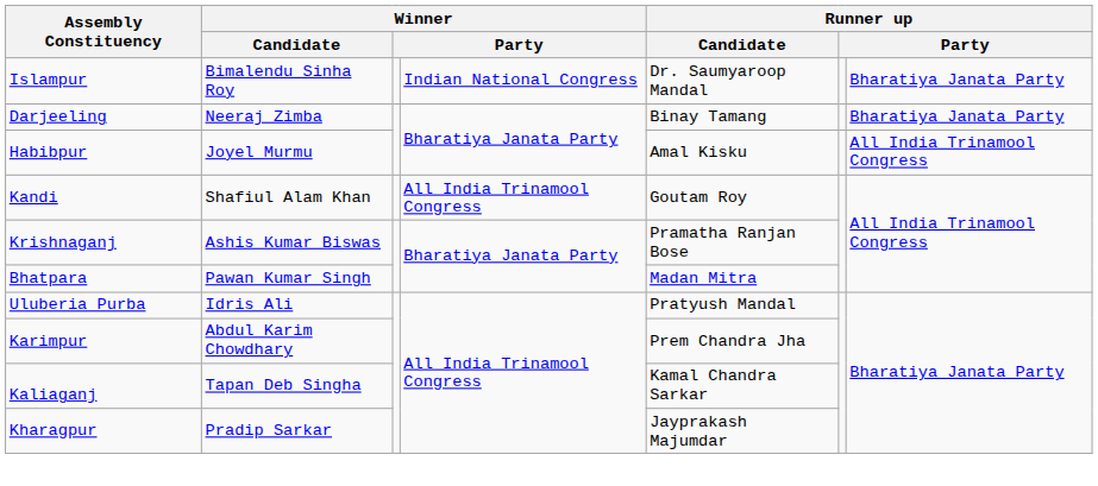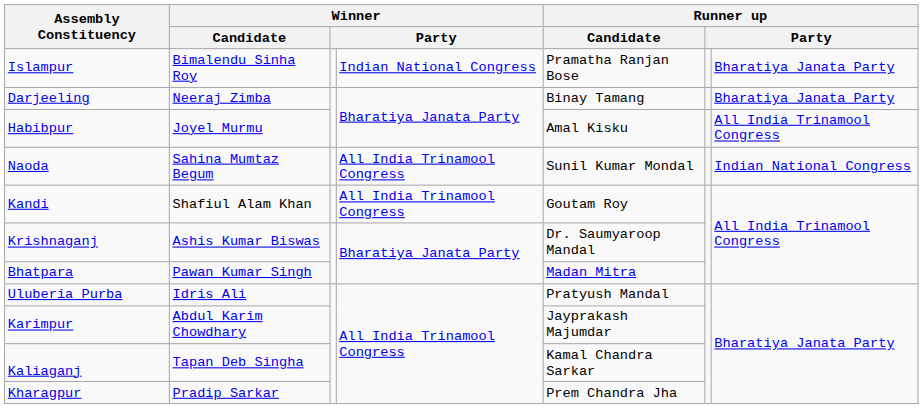Islampur | Runner up / Candidate: Dr. Saumyaroop Mandal -> Pramatha Ranjan Bose
+ row: Naoda | Sahina Mumtaz Begum | All India Trinamool Congress | Sunil Kumar Mondal | Indian National Congress
Krishnaganj | Runner up / Candidate: Pramatha Ranjan Bose -> Dr. Saumyaroop Mandal
Karimpur | Runner up / Candidate: Prem Chandra Jha -> Jayprakash Majumdar
Kharagpur | Runner up / Candidate: Jayprakash Majumdar -> Prem Chandra Jha
